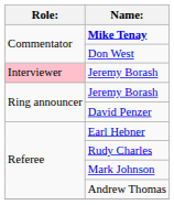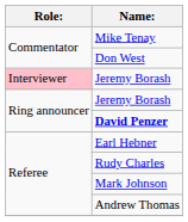row 2 | Name:: bold -> normal
row 6 | Name:: normal -> bold
